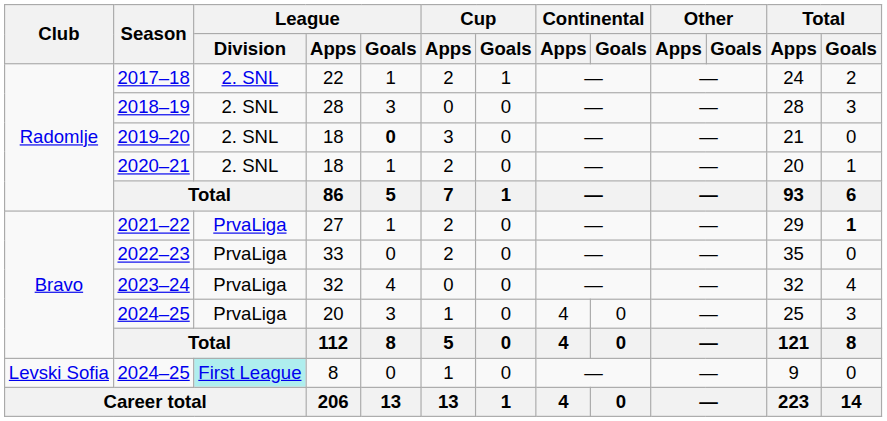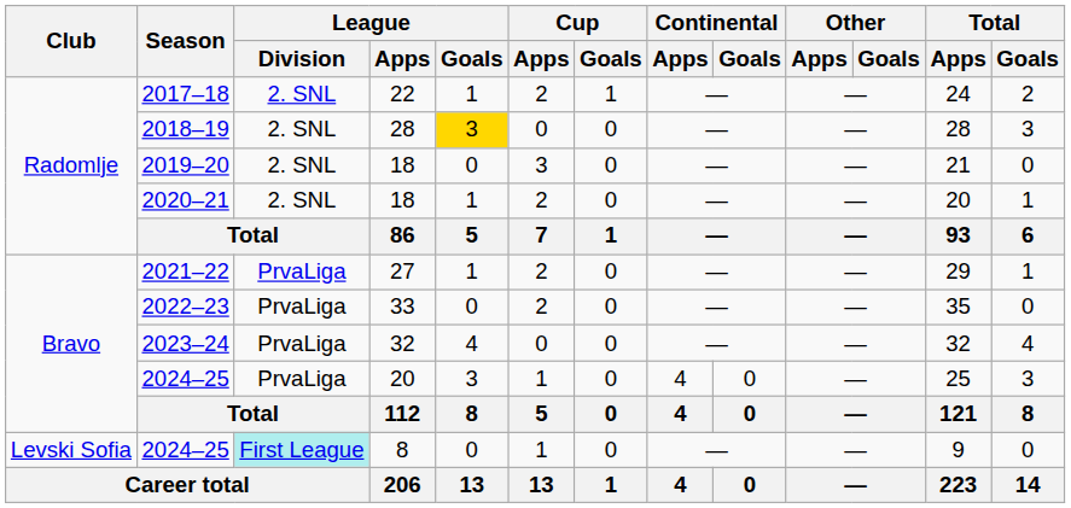2018–19 | League / Goals: no background -> gold background
2019–20 | League / Goals: bold -> normal
2021–22 | Total / Goals: bold -> normal
